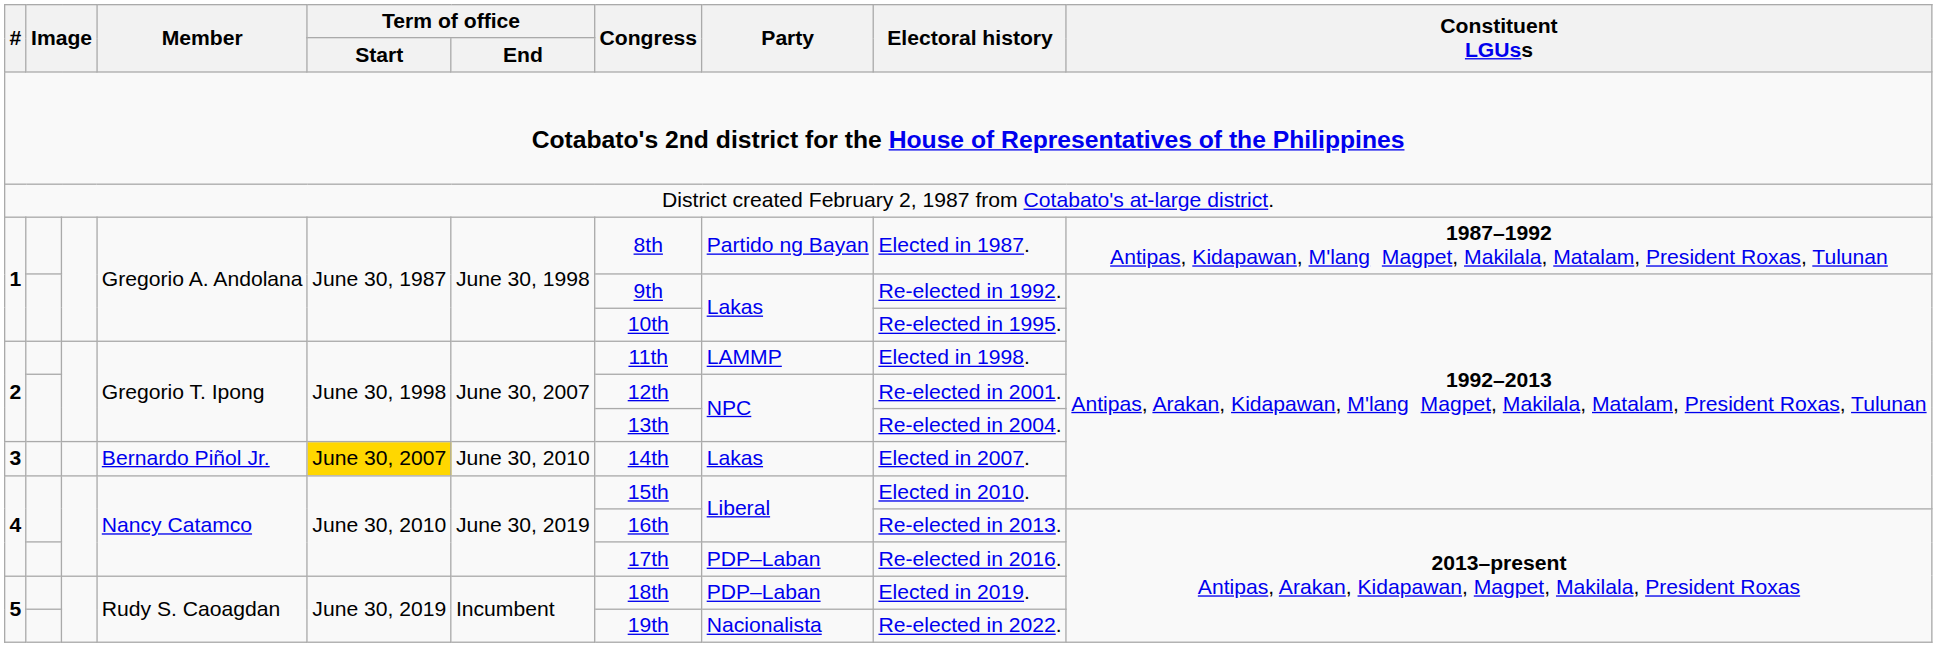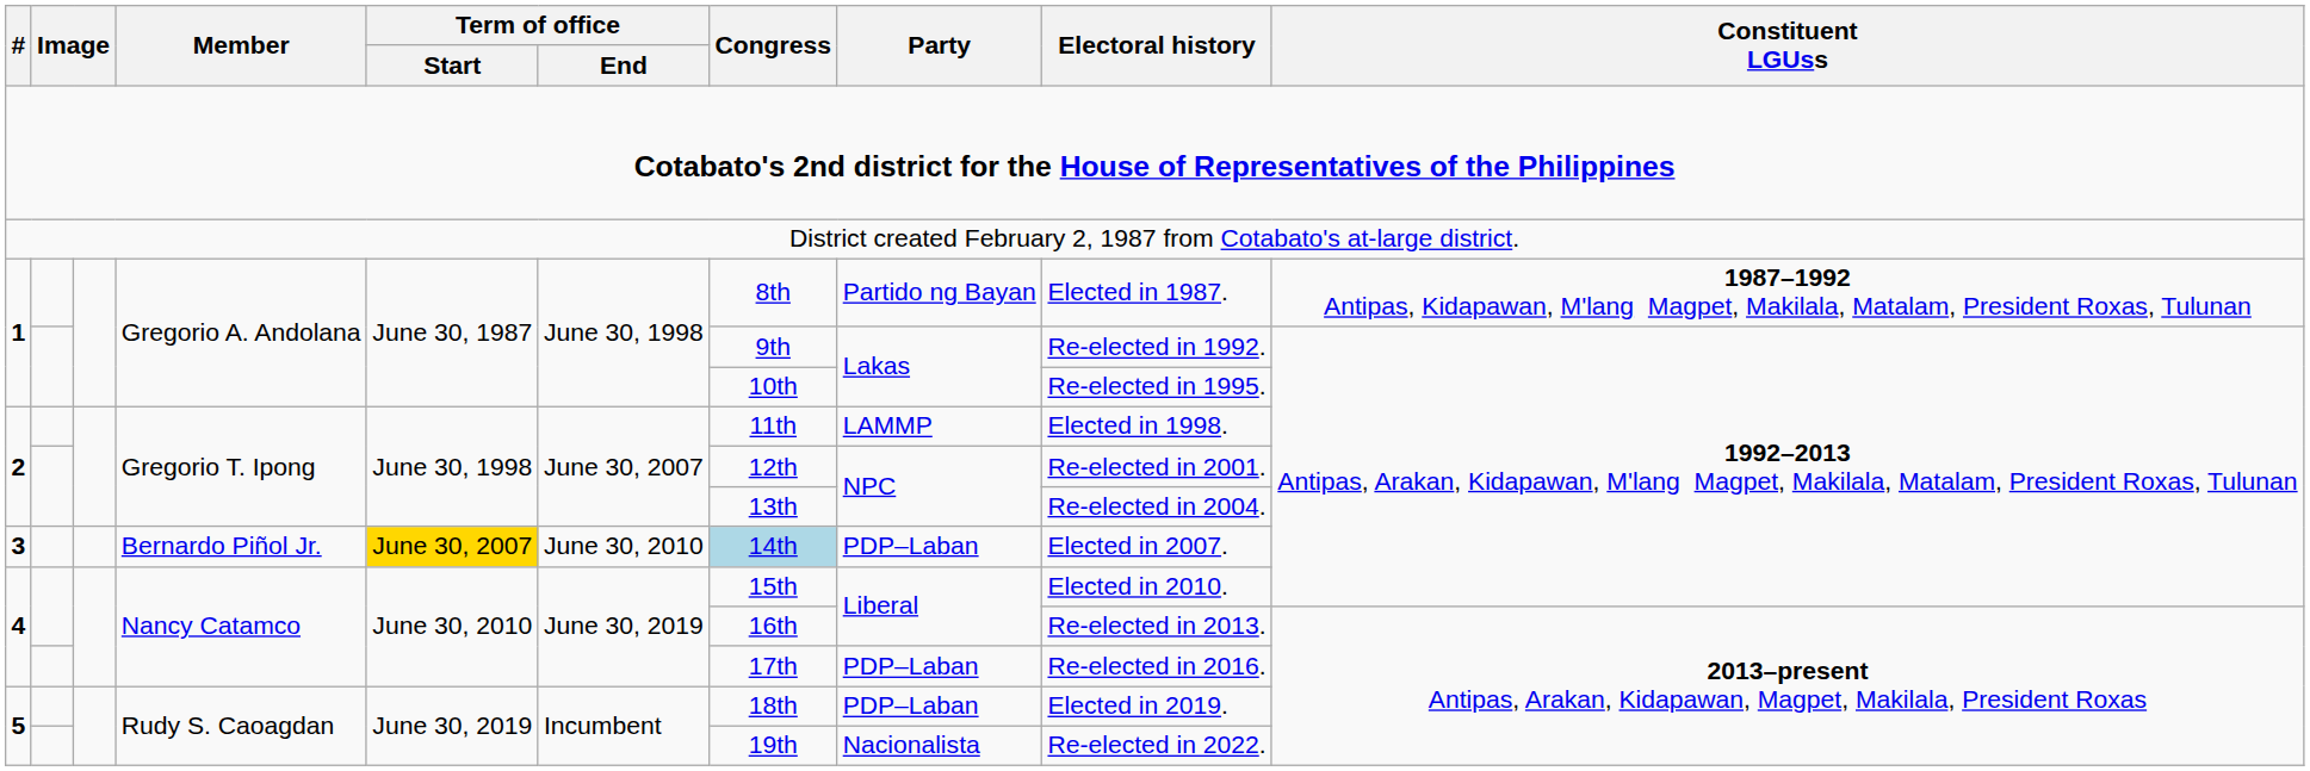3 | Congress: no background -> lightblue background
3 | Party: Lakas -> PDP–Laban
